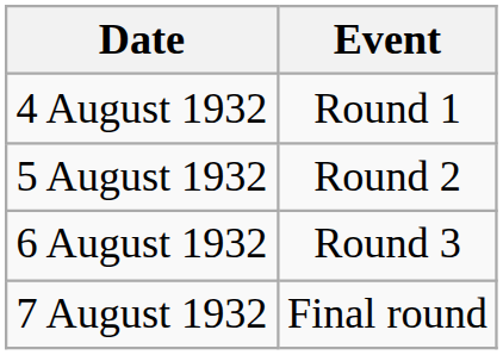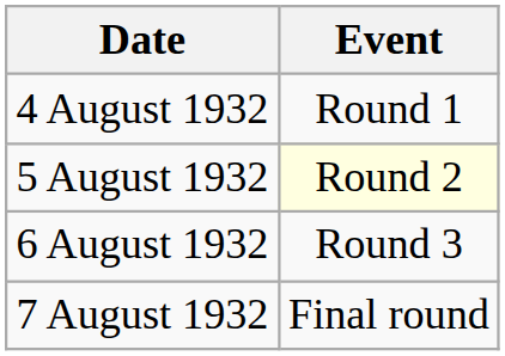5 August 1932 | Event: no background -> lightyellow background
